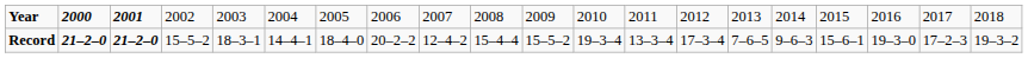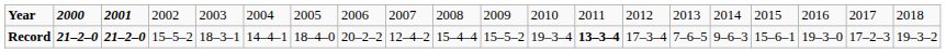Record | column 13: normal -> bold
